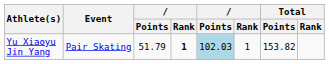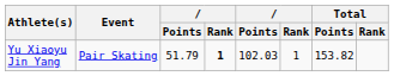Yu Xiaoyu Jin Yang | column 5: lightblue background -> no background
